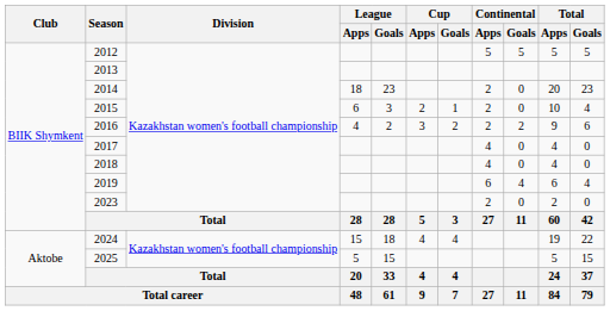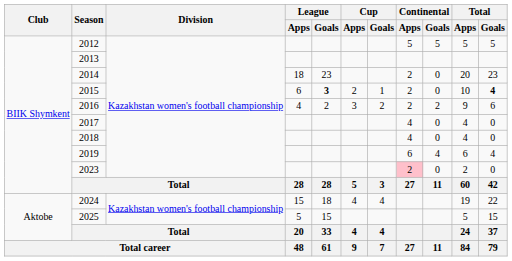2015 | League / Goals: normal -> bold
2015 | Total / Goals: normal -> bold
2023 | Continental / Apps: no background -> pink background
